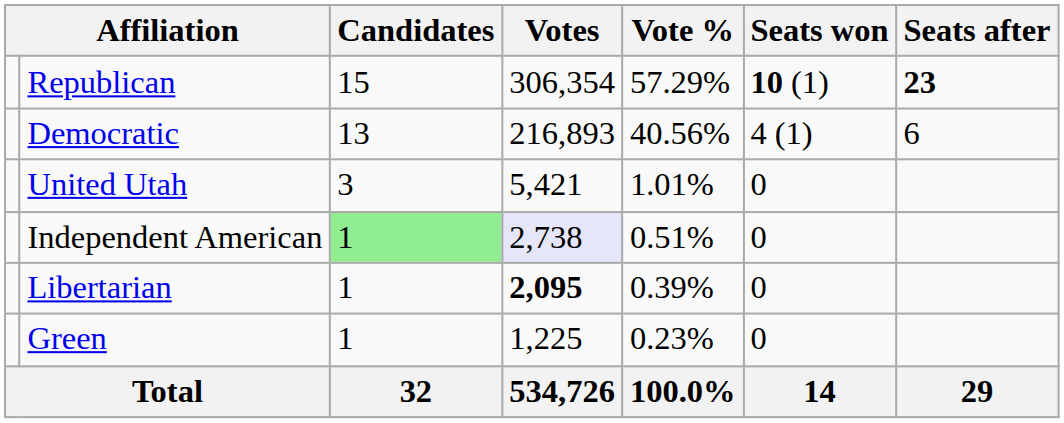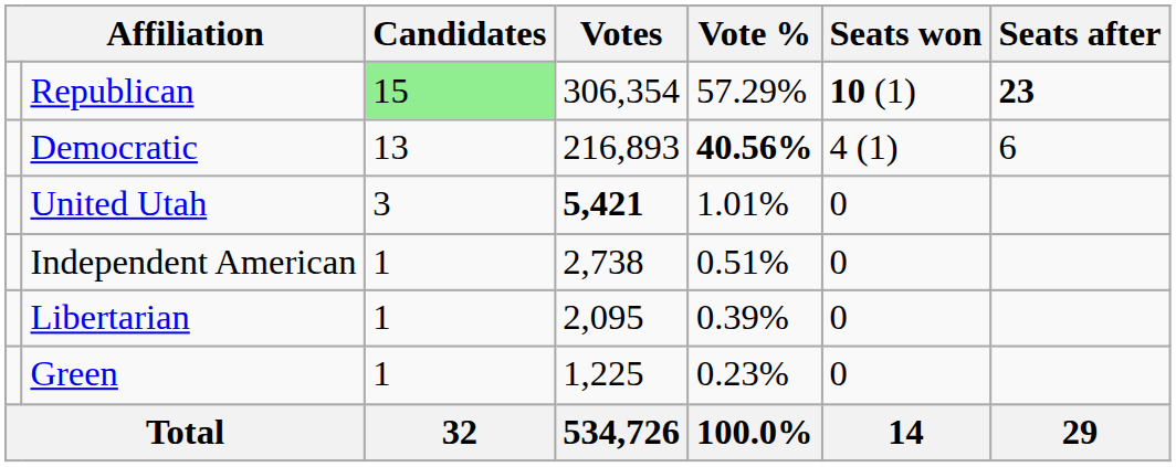Republican | Candidates: no background -> lightgreen background
Democratic | Vote %: normal -> bold
United Utah | Votes: normal -> bold
Independent American | Candidates: lightgreen background -> no background
Independent American | Votes: lavender background -> no background
Libertarian | Votes: bold -> normal
